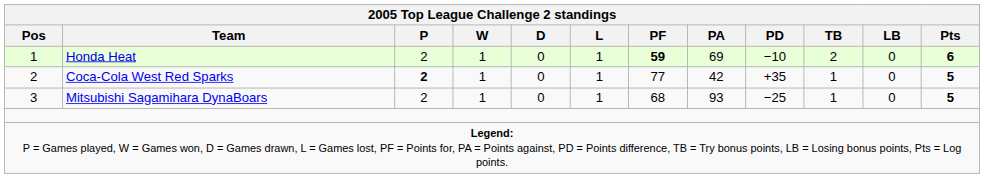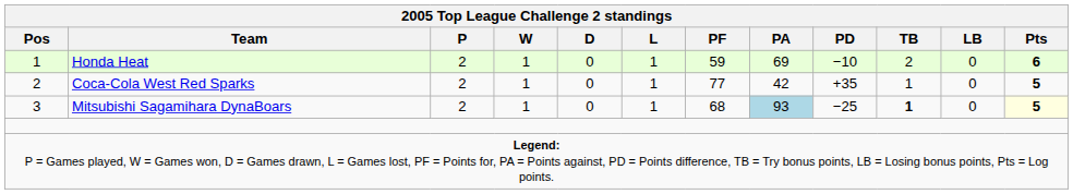Honda Heat | PF: bold -> normal
Coca-Cola West Red Sparks | P: bold -> normal
Mitsubishi Sagamihara DynaBoars | PA: no background -> lightblue background
Mitsubishi Sagamihara DynaBoars | TB: normal -> bold
Mitsubishi Sagamihara DynaBoars | Pts: no background -> lightyellow background
